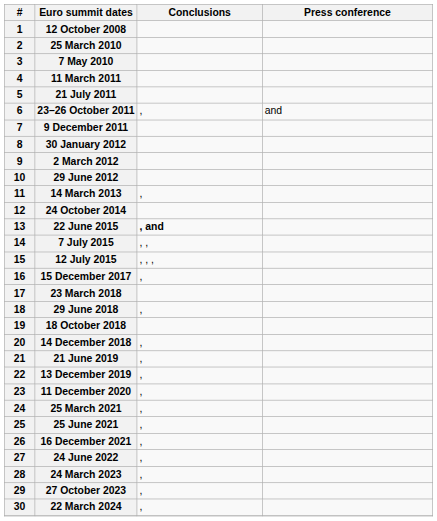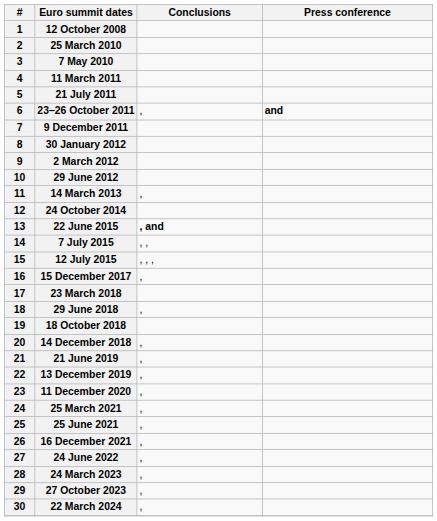23–26 October 2011 | Press conference: normal -> bold
